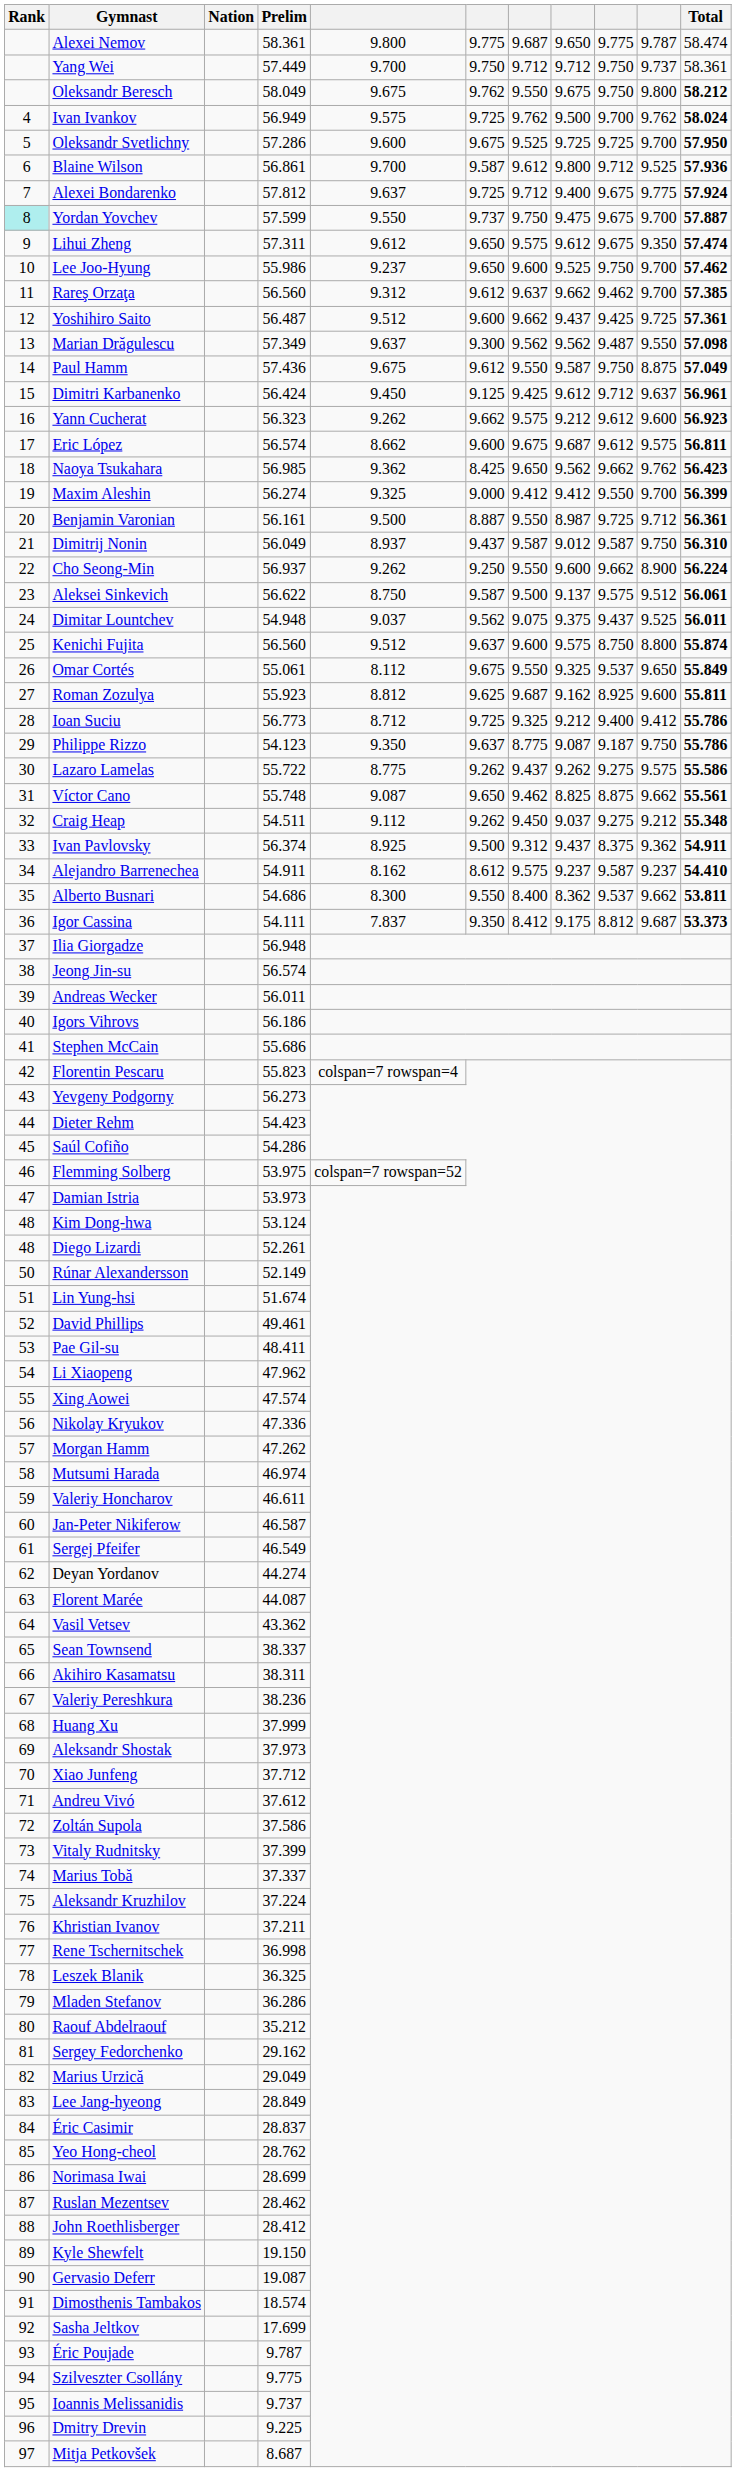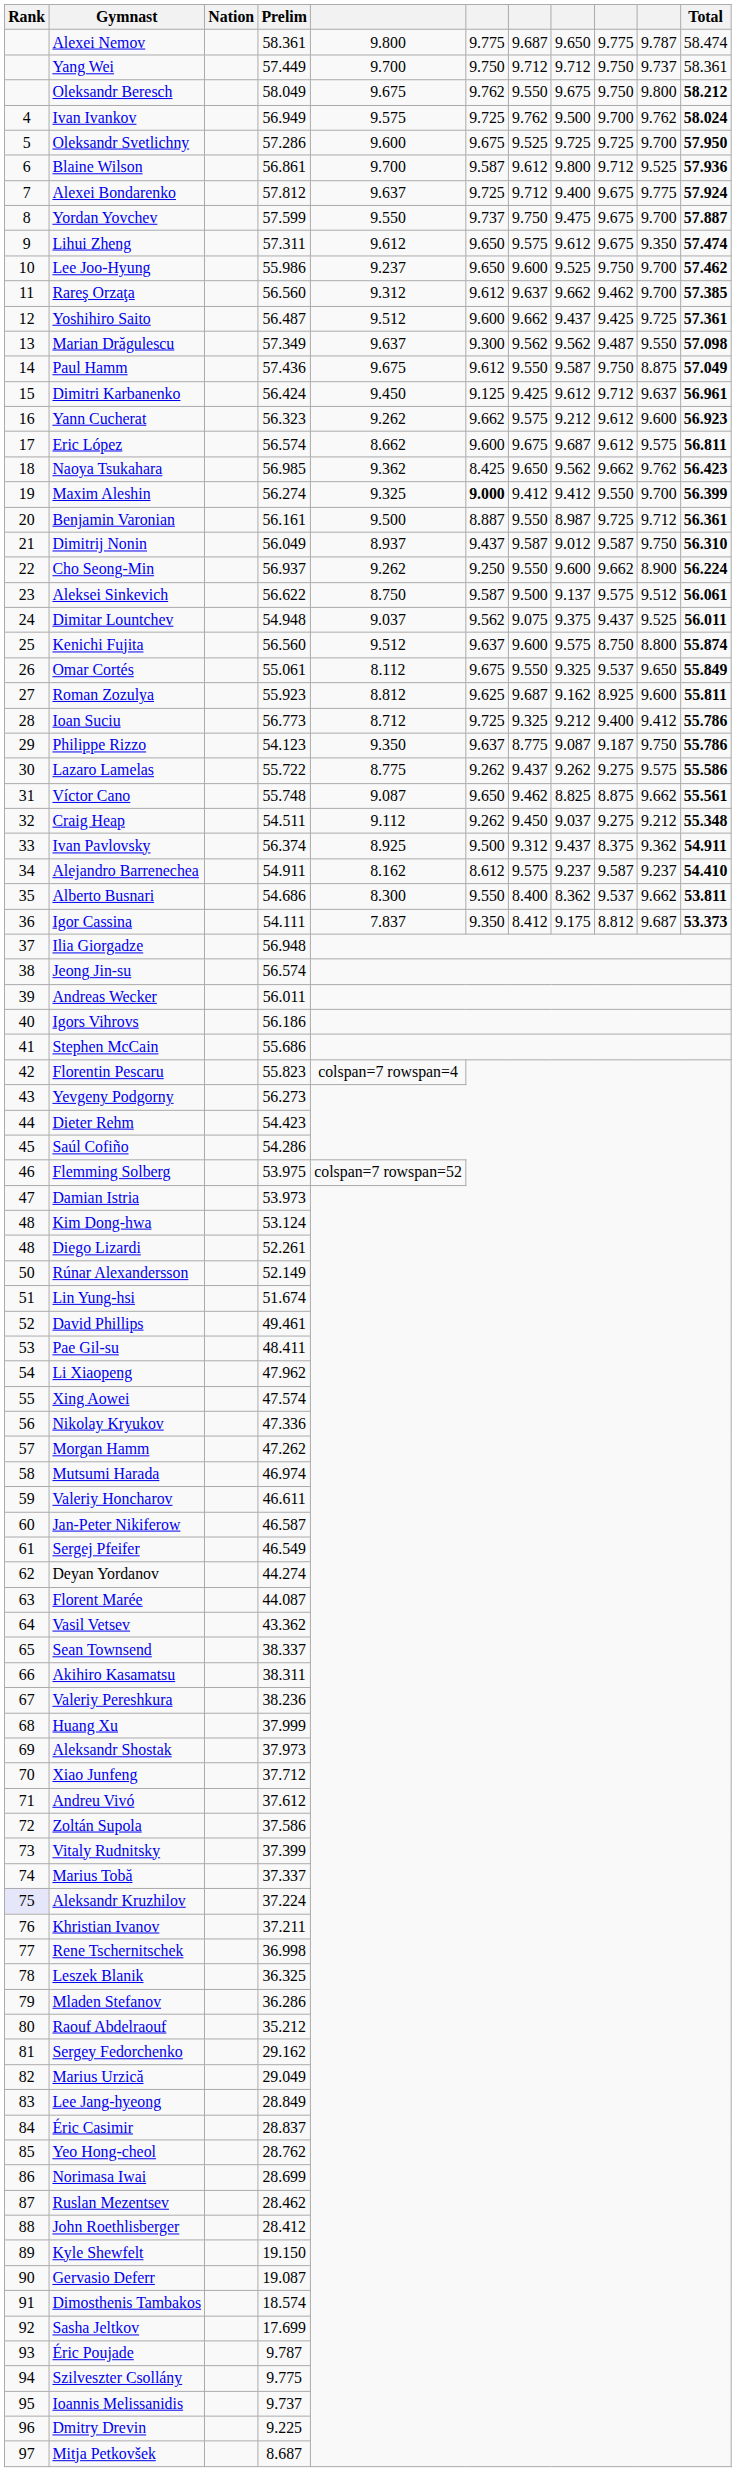Yordan Yovchev | Rank: paleturquoise background -> no background
Maxim Aleshin | column 6: normal -> bold
Aleksandr Kruzhilov | Rank: no background -> lavender background
